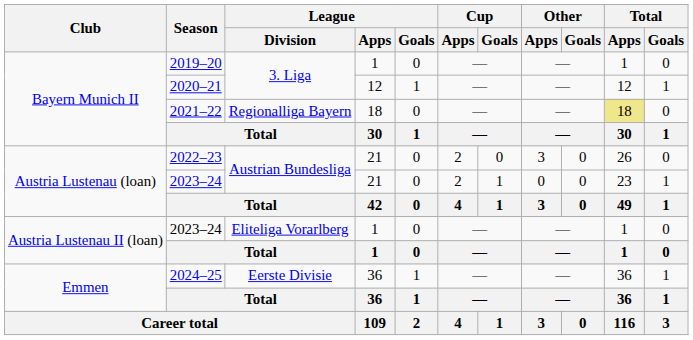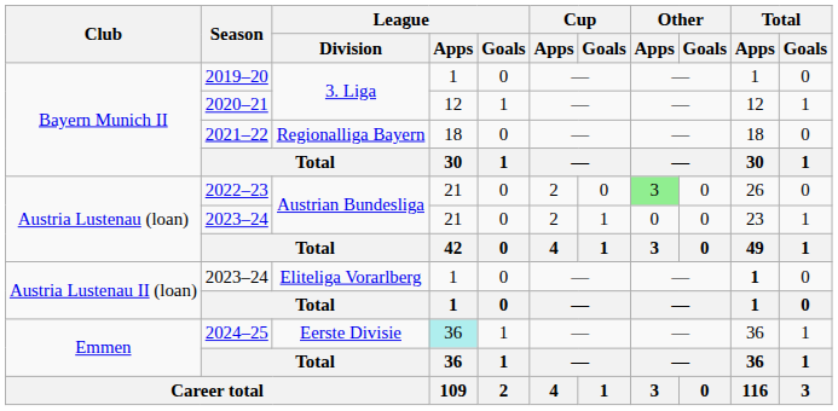2021–22 | Total / Apps: khaki background -> no background
2022–23 | Other / Apps: no background -> lightgreen background
2023–24 / Eliteliga Vorarlberg | Total / Apps: normal -> bold
2024–25 | League / Apps: no background -> paleturquoise background
